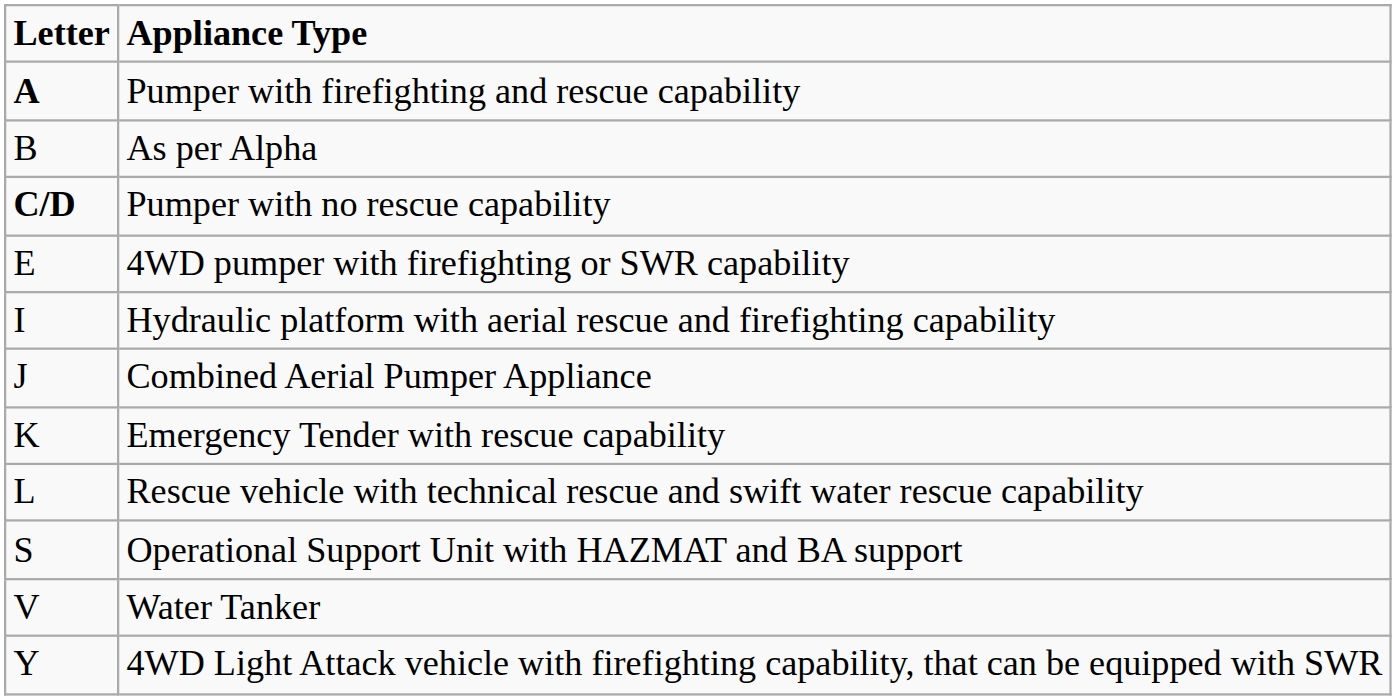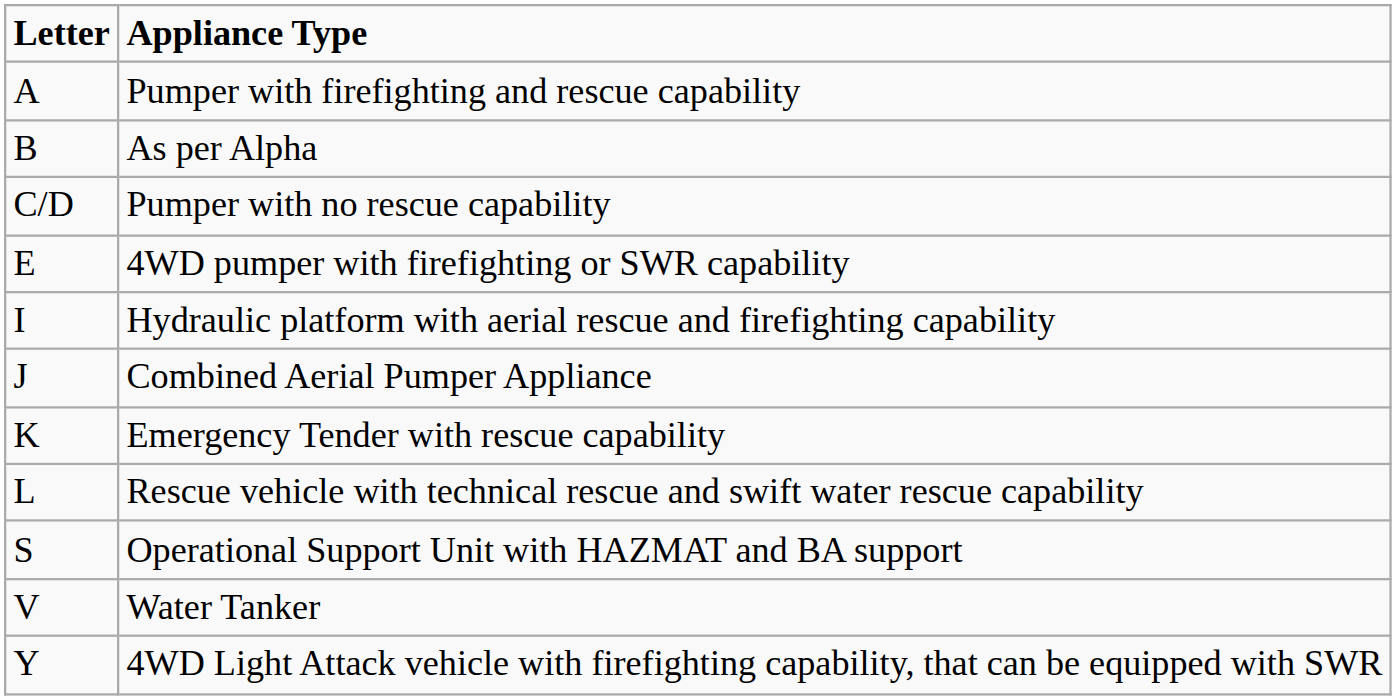Pumper with firefighting and rescue capability | Letter: bold -> normal
Pumper with no rescue capability | Letter: bold -> normal
